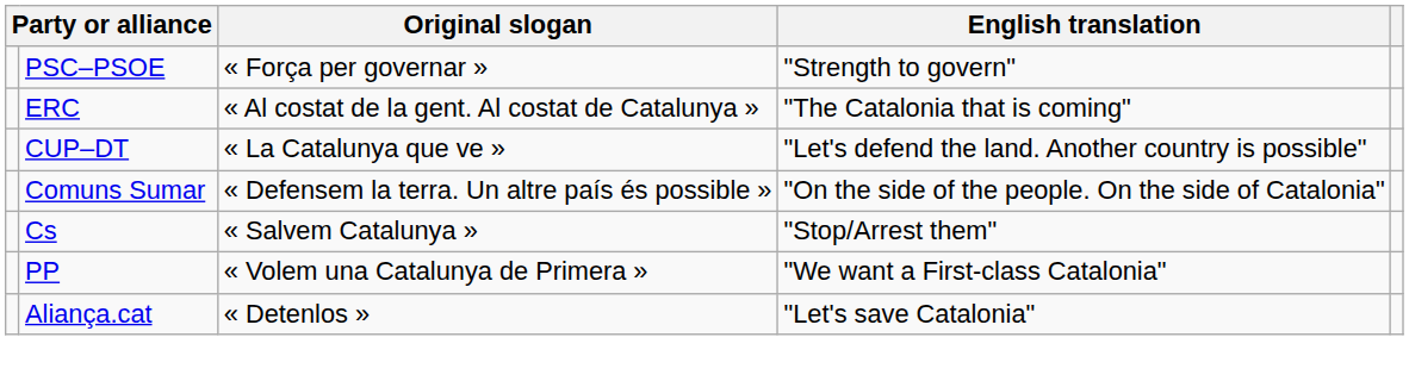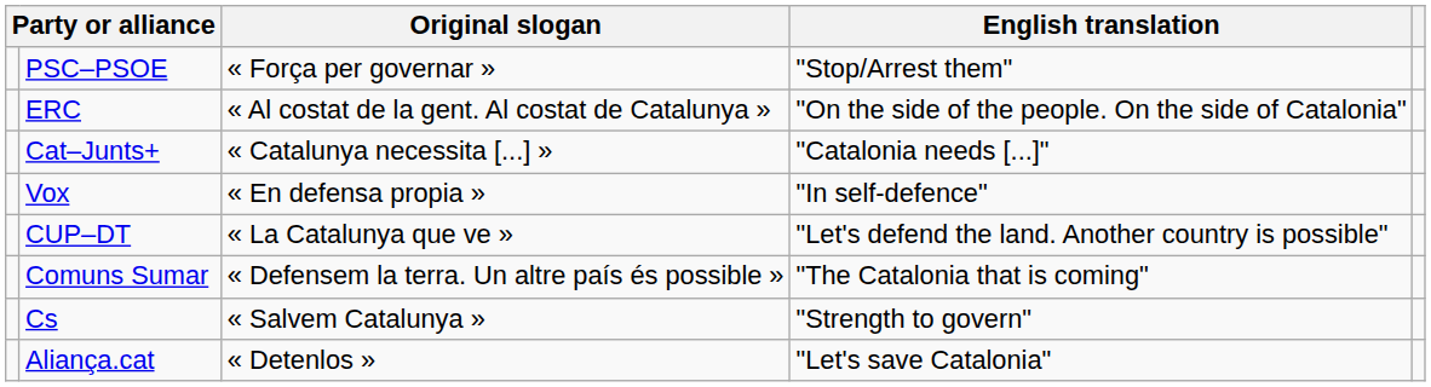PSC–PSOE | English translation: "Strength to govern" -> "Stop/Arrest them"
ERC | English translation: "The Catalonia that is coming" -> "On the side of the people. On the side of Catalonia"
+ row: Cat–Junts+ | « Catalunya necessita [...] » | "Catalonia needs [...]"
+ row: Vox | « En defensa propia » | "In self-defence"
Comuns Sumar | English translation: "On the side of the people. On the side of Catalonia" -> "The Catalonia that is coming"
Cs | English translation: "Stop/Arrest them" -> "Strength to govern"
- row: PP | « Volem una Catalunya de Primera » | "We want a First-class Catalonia"
